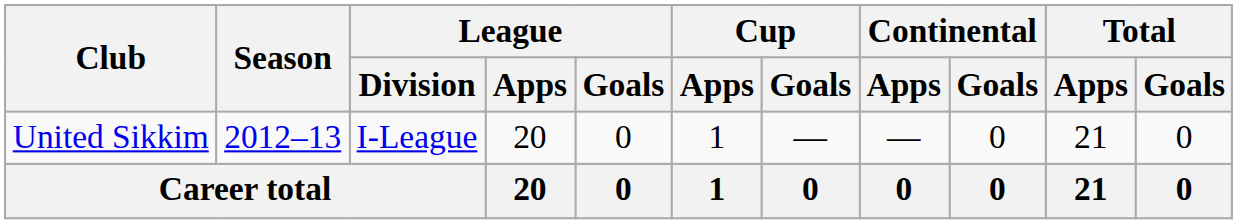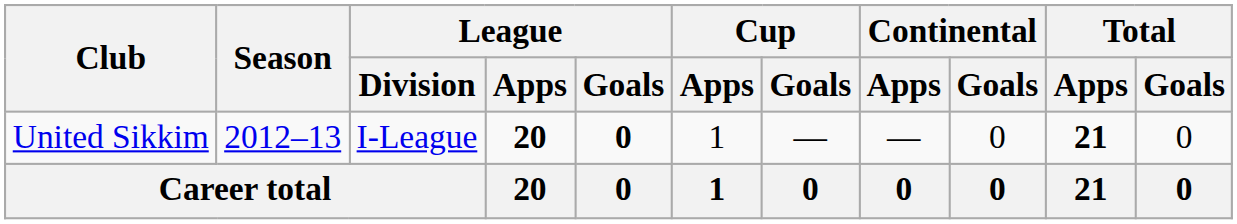United Sikkim | League / Apps: normal -> bold
United Sikkim | League / Goals: normal -> bold
United Sikkim | Total / Apps: normal -> bold
